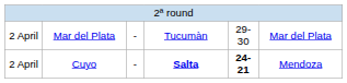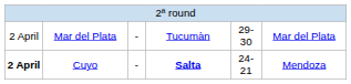Cuyo | column 1: normal -> bold
Cuyo | column 5: bold -> normal
